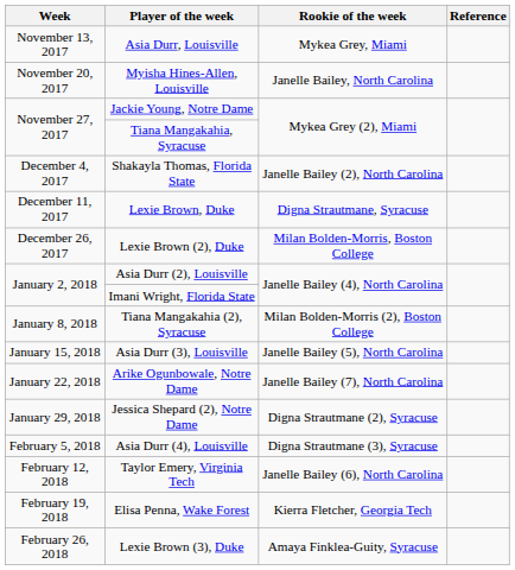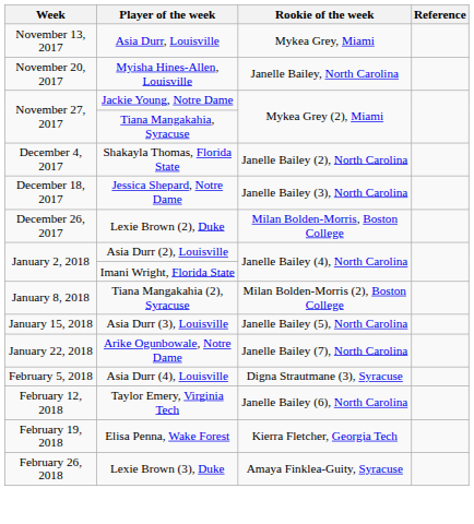- row: December 11, 2017 | Lexie Brown, Duke | Digna Strautmane, Syracuse
+ row: December 18, 2017 | Jessica Shepard, Notre Dame | Janelle Bailey (3), North Carolina
- row: January 29, 2018 | Jessica Shepard (2), Notre Dame | Digna Strautmane (2), Syracuse
